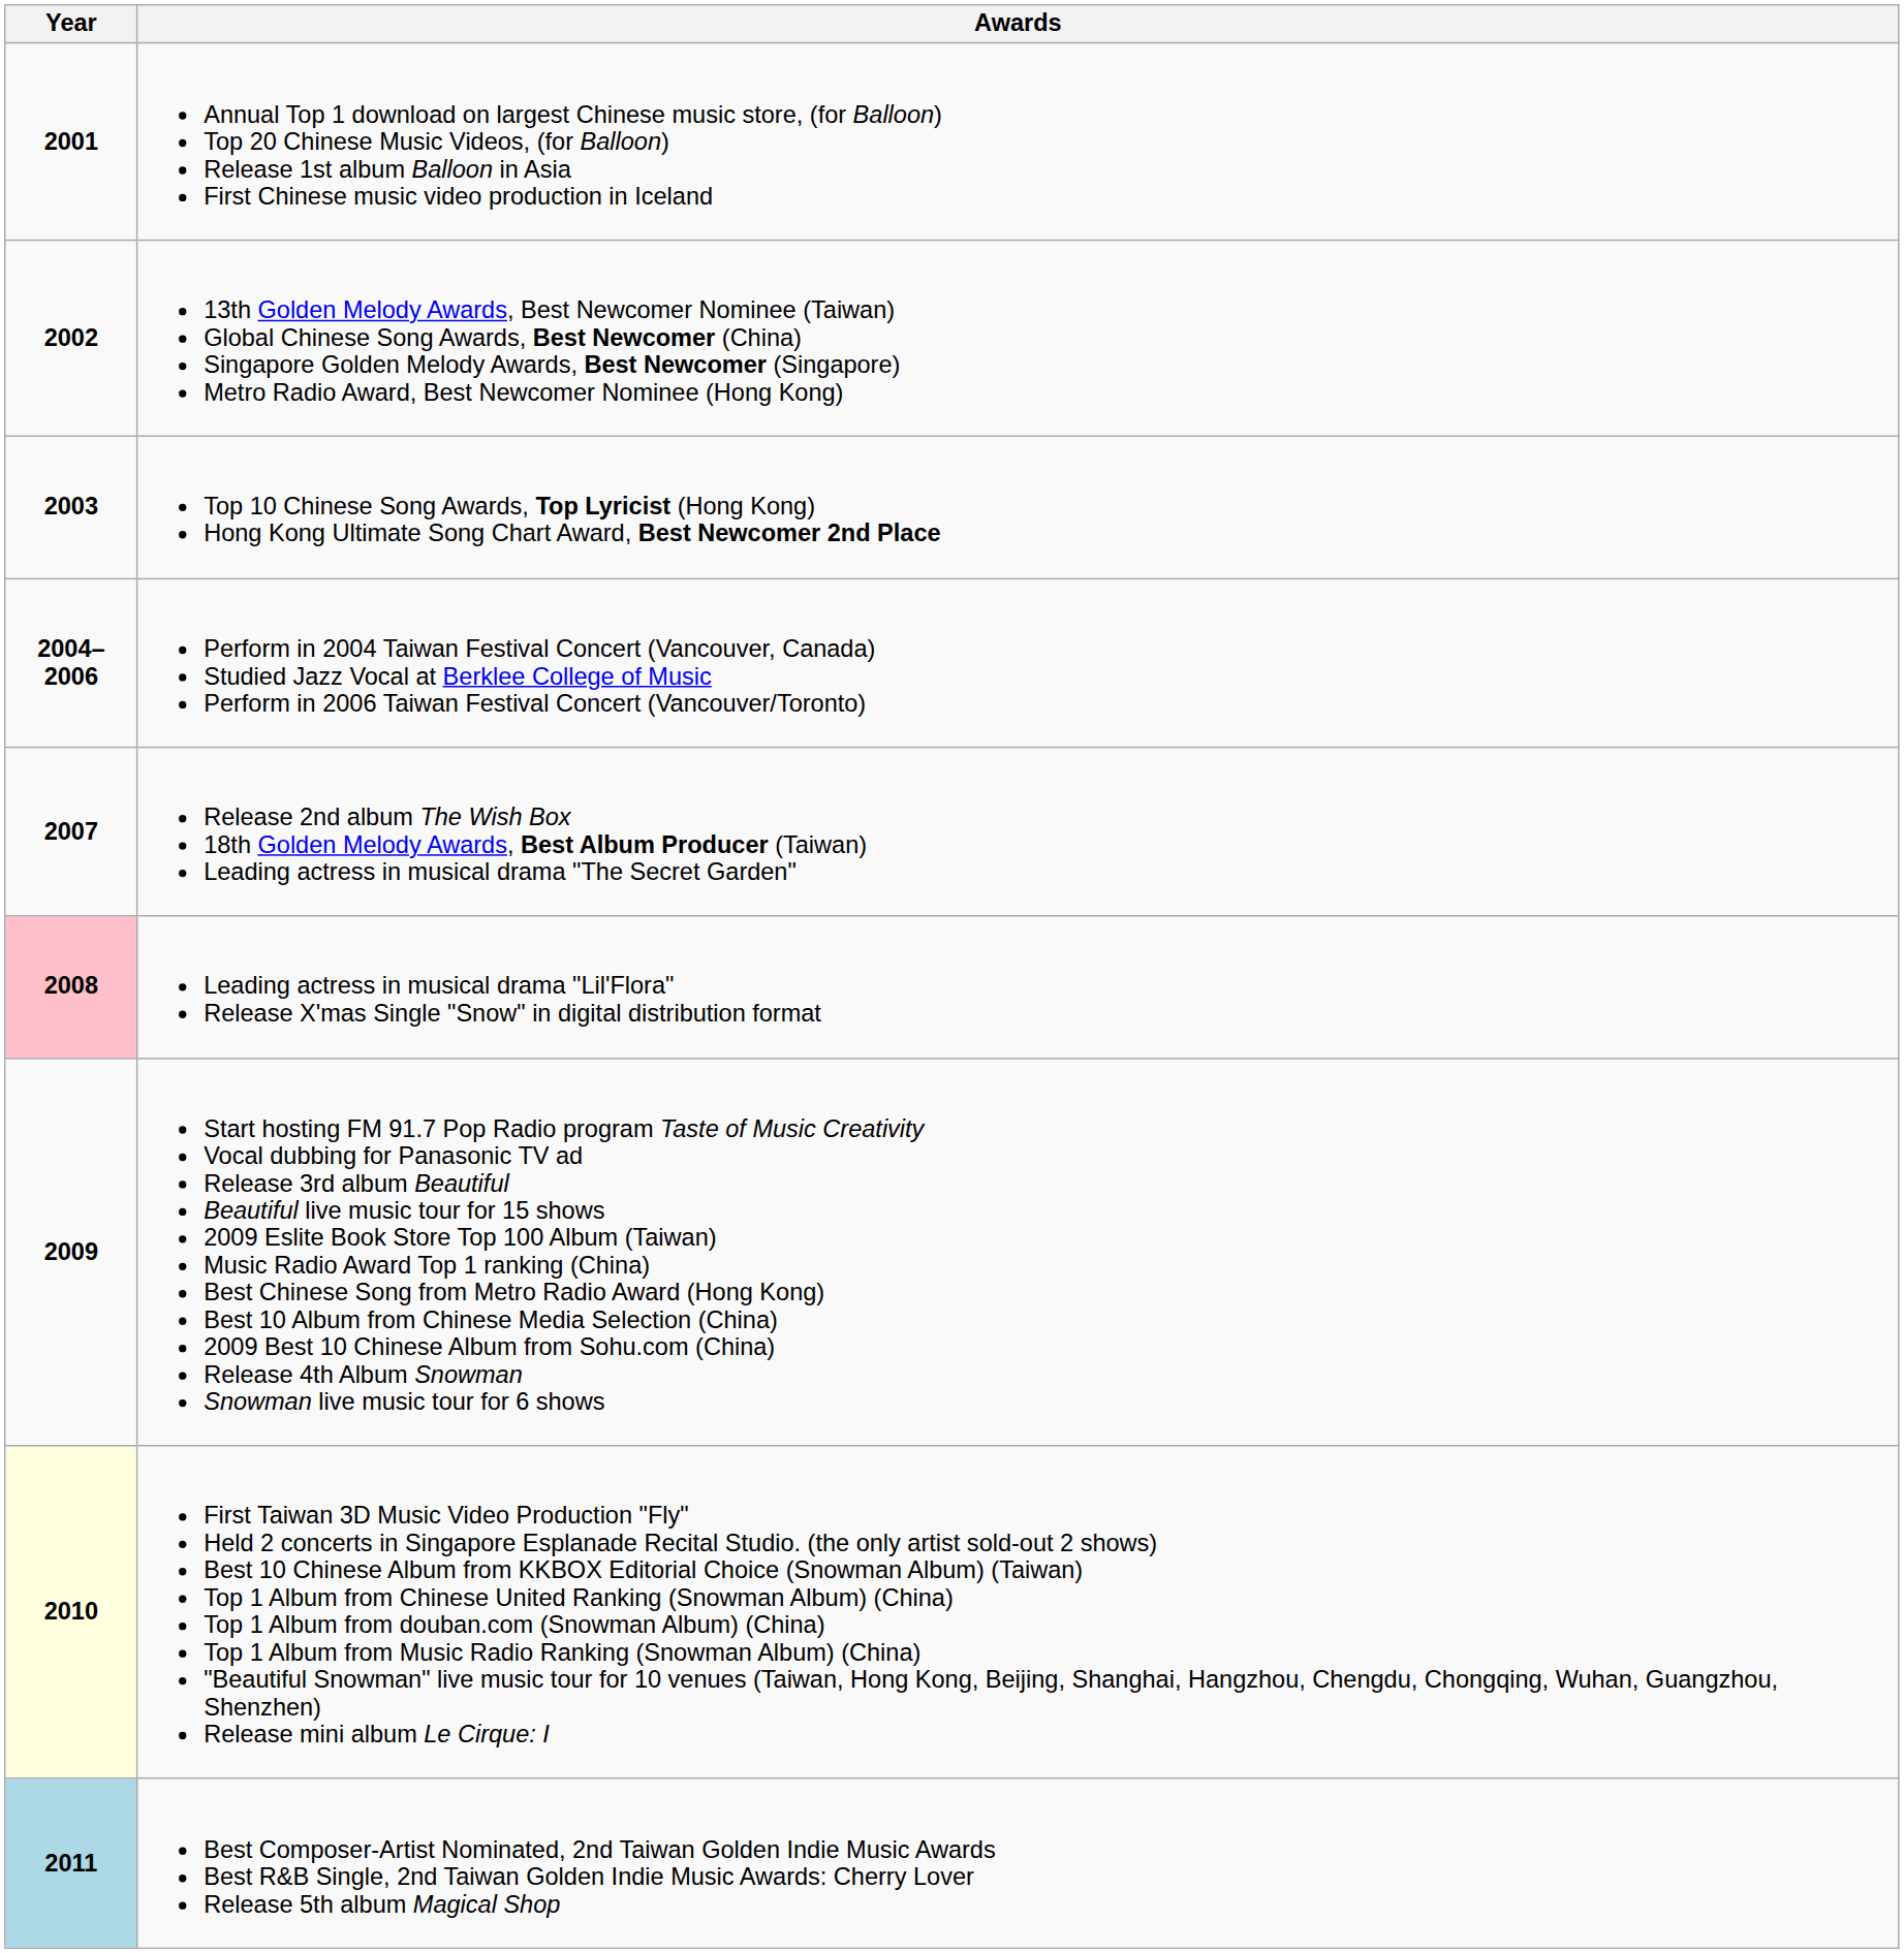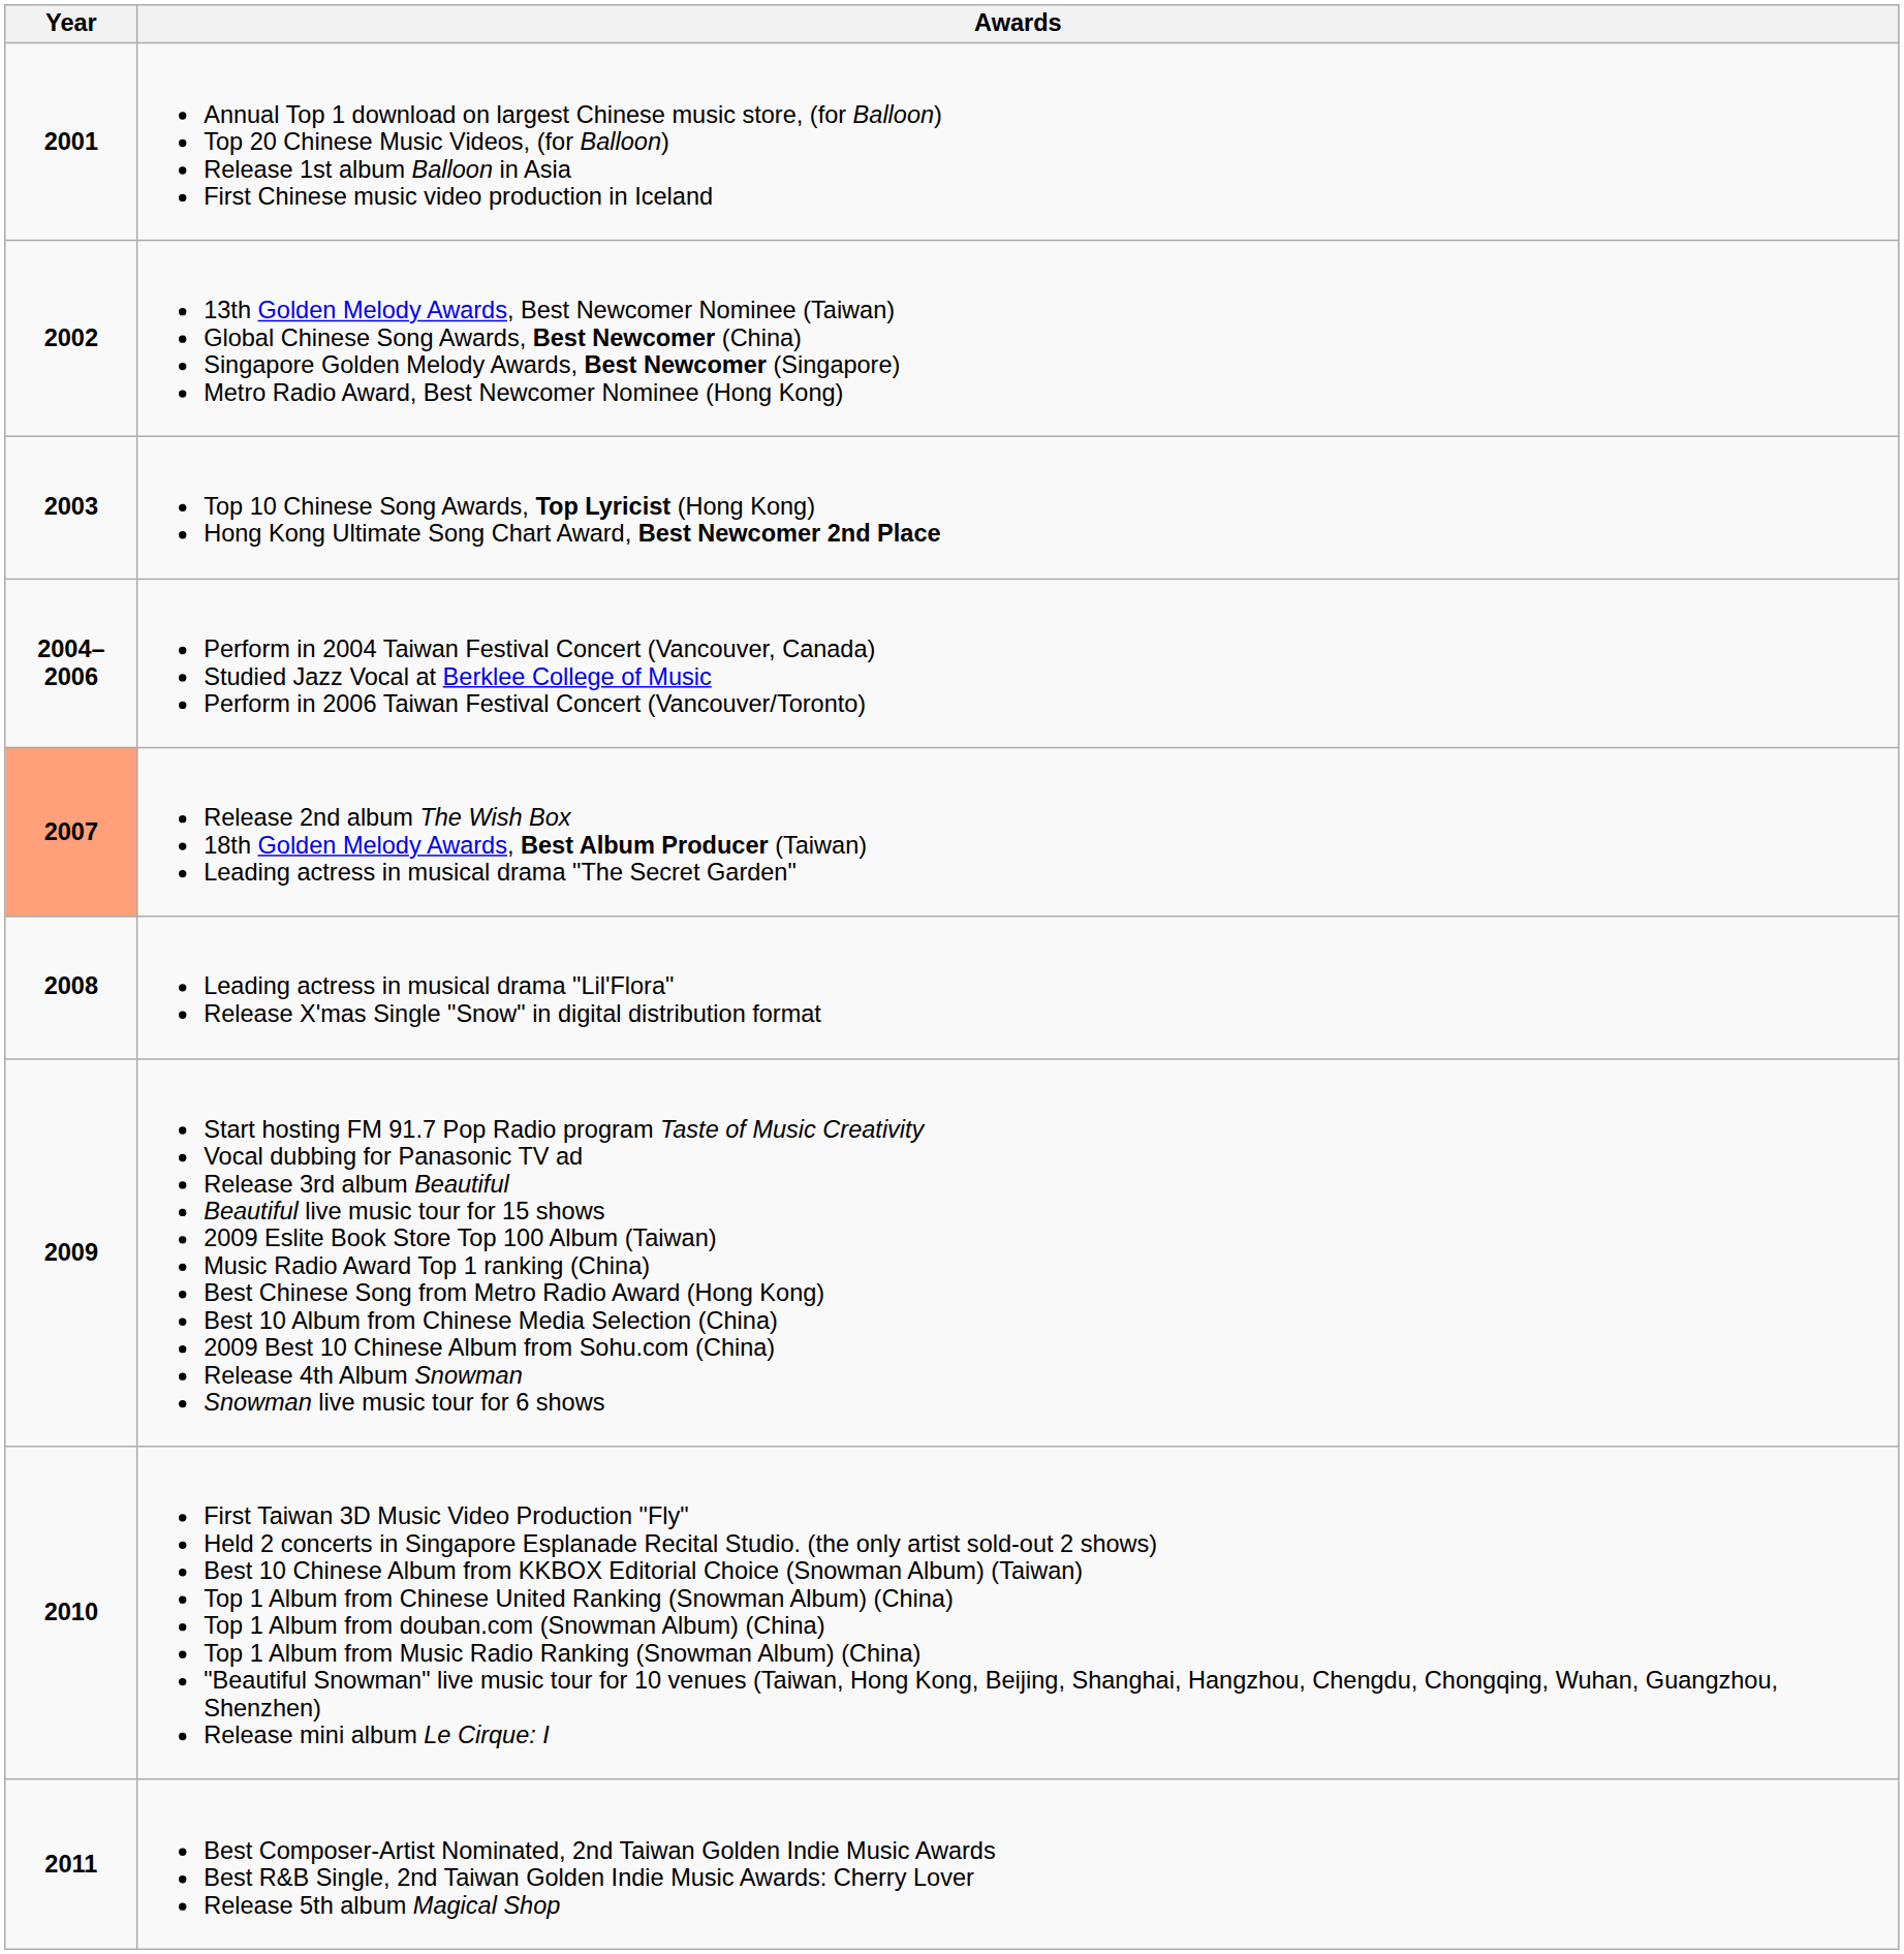row 6 | Year: no background -> lightsalmon background
row 7 | Year: pink background -> no background
row 9 | Year: lightyellow background -> no background
row 10 | Year: lightblue background -> no background
